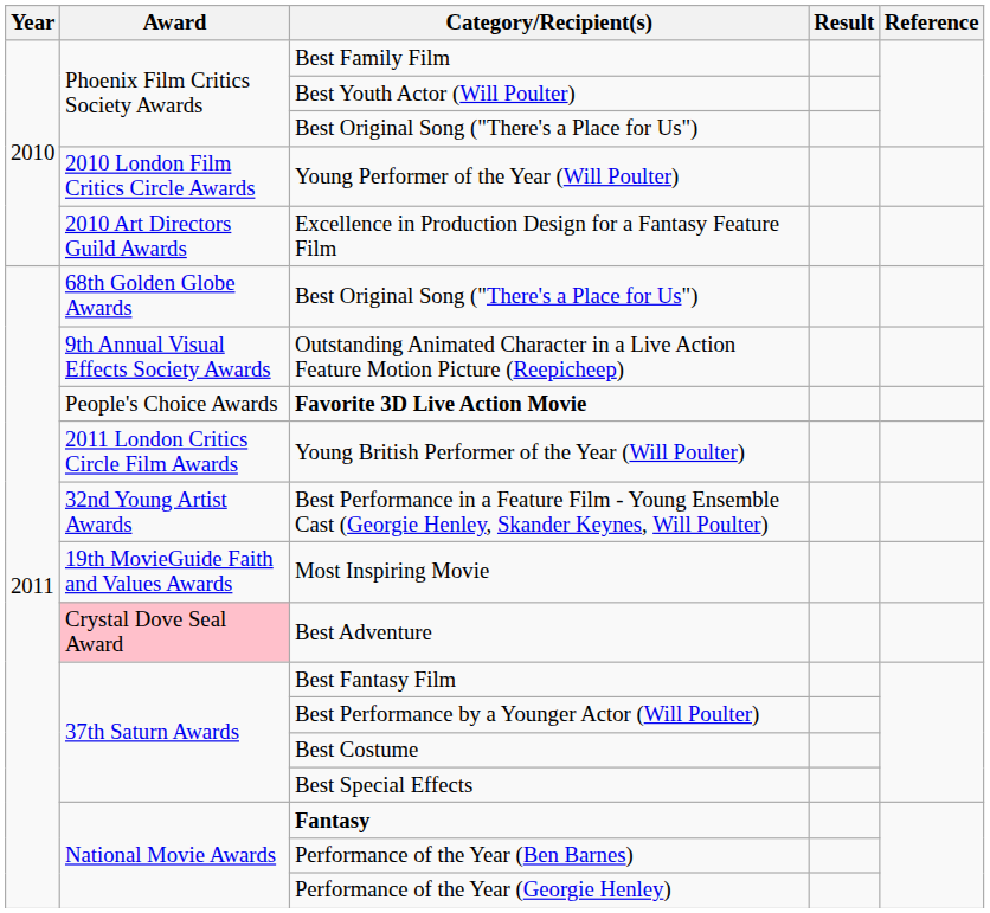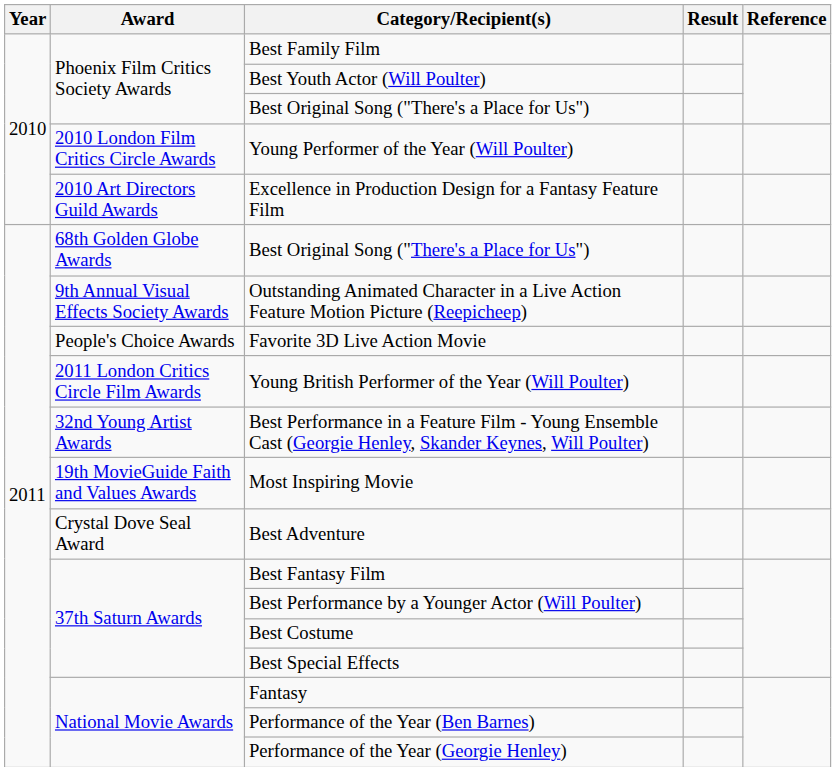Favorite 3D Live Action Movie | Category/Recipient(s): bold -> normal
Best Adventure | Award: pink background -> no background
Fantasy | Category/Recipient(s): bold -> normal
